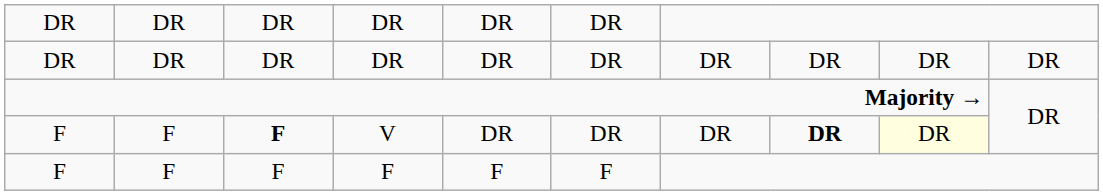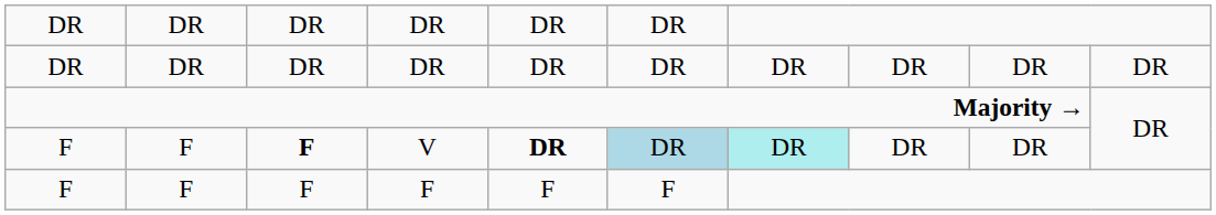V | column 5: normal -> bold
V | column 6: no background -> lightblue background
V | column 7: no background -> paleturquoise background
V | column 8: bold -> normal
V | column 9: lightyellow background -> no background
